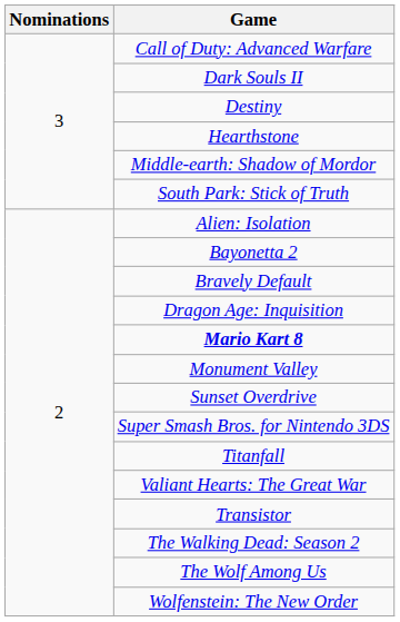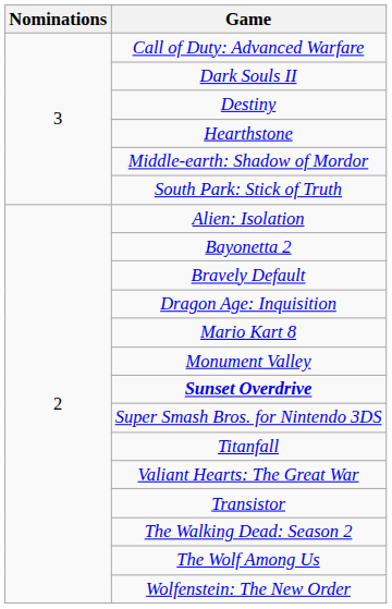Mario Kart 8 | Game: bold -> normal
Sunset Overdrive | Game: normal -> bold
